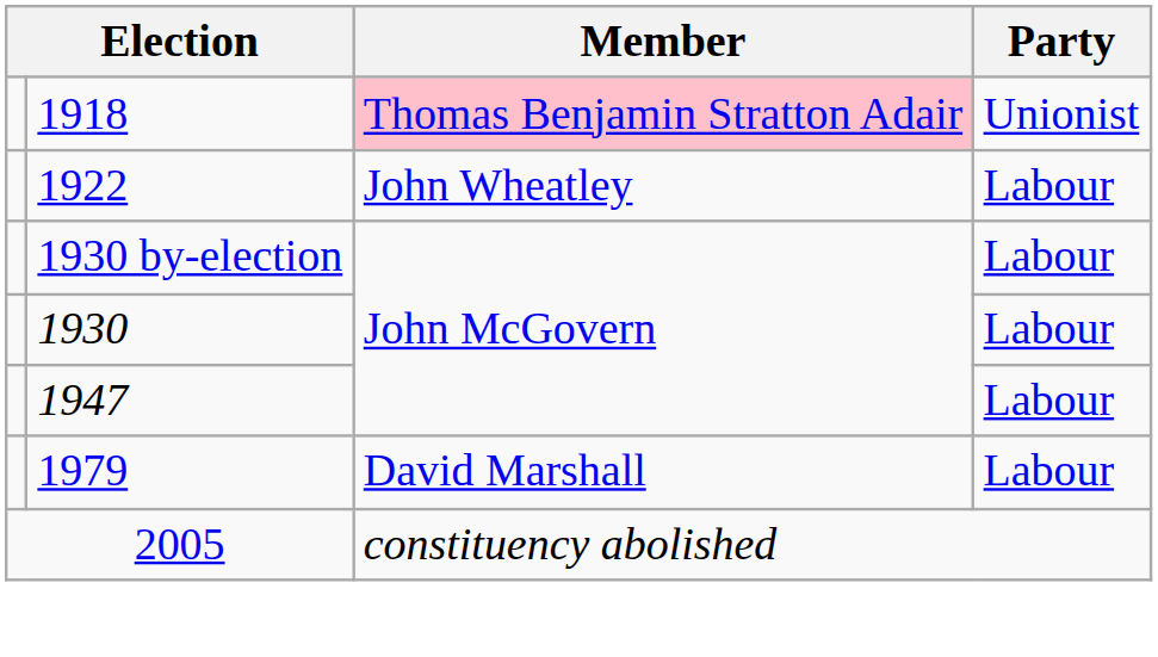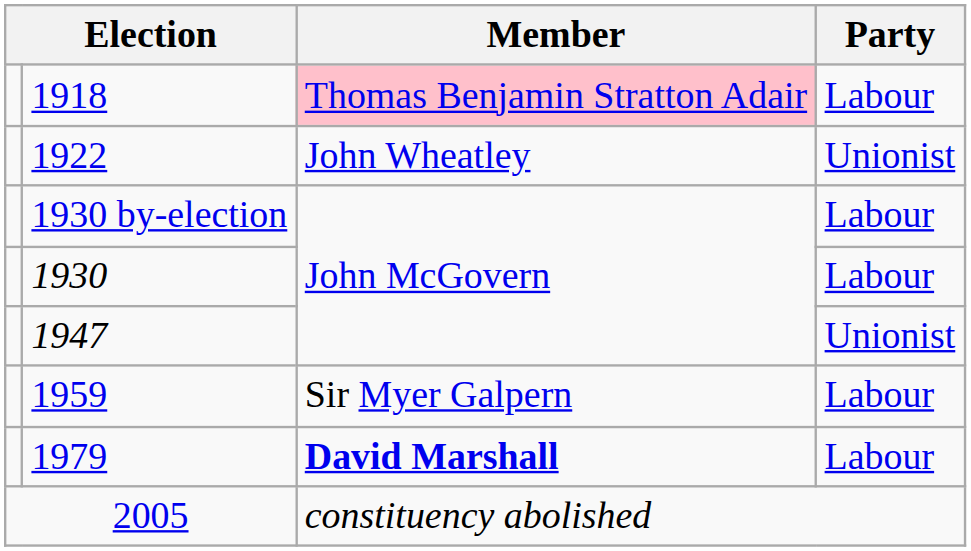1918 | Party: Unionist -> Labour
1922 | Party: Labour -> Unionist
1947 | Party: Labour -> Unionist
+ row: 1959 | Sir Myer Galpern | Labour
1979 | Member: normal -> bold
